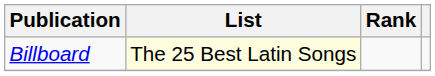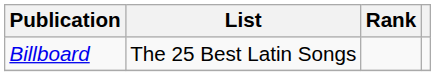Billboard | List: lightyellow background -> no background
